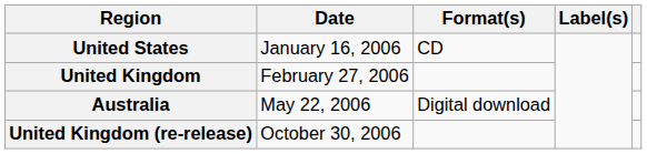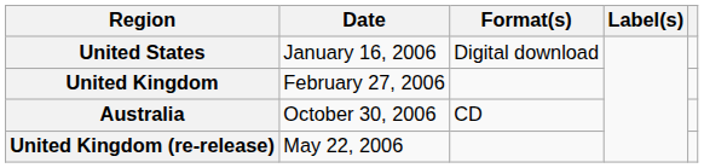United States | Format(s): CD -> Digital download
Australia | Date: May 22, 2006 -> October 30, 2006
Australia | Format(s): Digital download -> CD
United Kingdom (re-release) | Date: October 30, 2006 -> May 22, 2006
